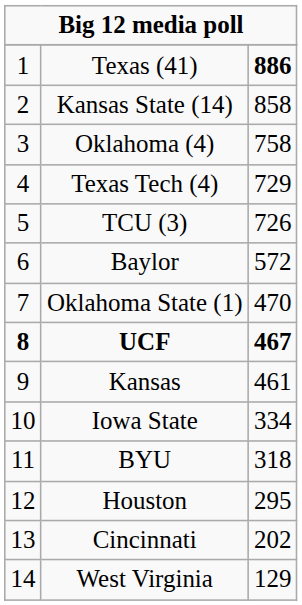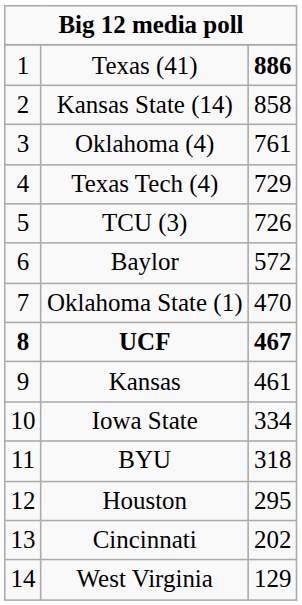Oklahoma (4) | column 3: 758 -> 761
